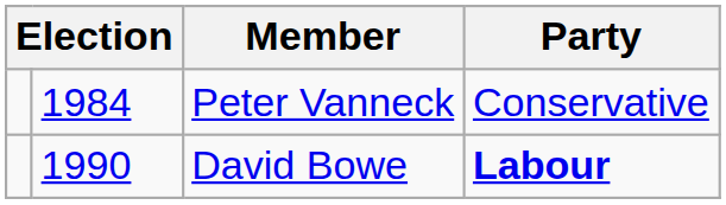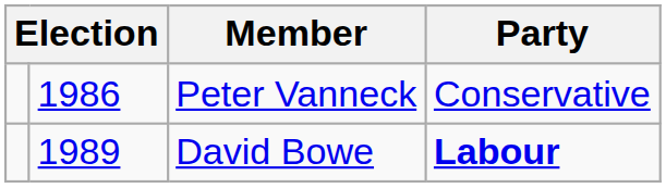Peter Vanneck | column 2: 1984 -> 1986
David Bowe | column 2: 1990 -> 1989
